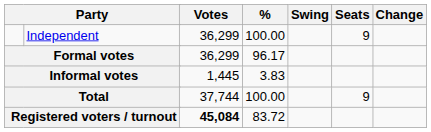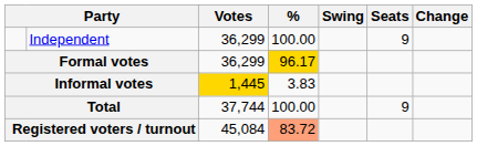Formal votes | %: no background -> gold background
Informal votes | Votes: no background -> gold background
Registered voters / turnout | Votes: bold -> normal
Registered voters / turnout | %: no background -> lightsalmon background
